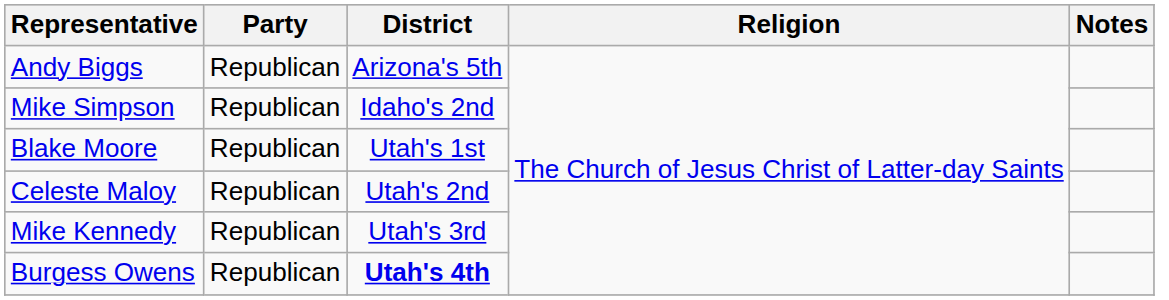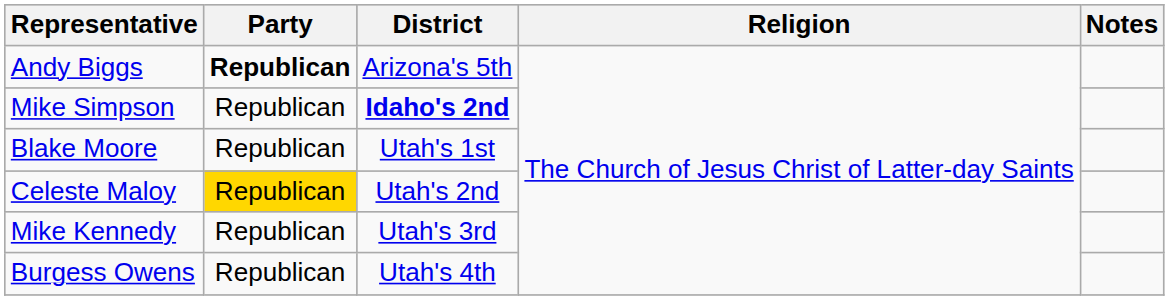Andy Biggs | Party: normal -> bold
Mike Simpson | District: normal -> bold
Celeste Maloy | Party: no background -> gold background
Burgess Owens | District: bold -> normal
